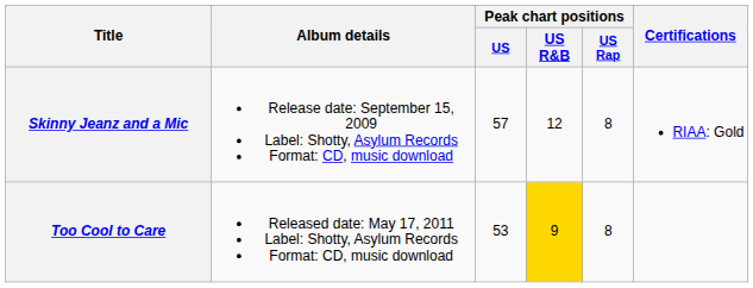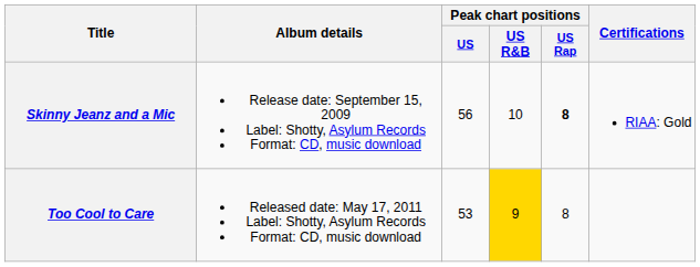Skinny Jeanz and a Mic | Peak chart positions / US: 57 -> 56
Skinny Jeanz and a Mic | Peak chart positions / US R&B: 12 -> 10
Skinny Jeanz and a Mic | Peak chart positions / US Rap: normal -> bold
